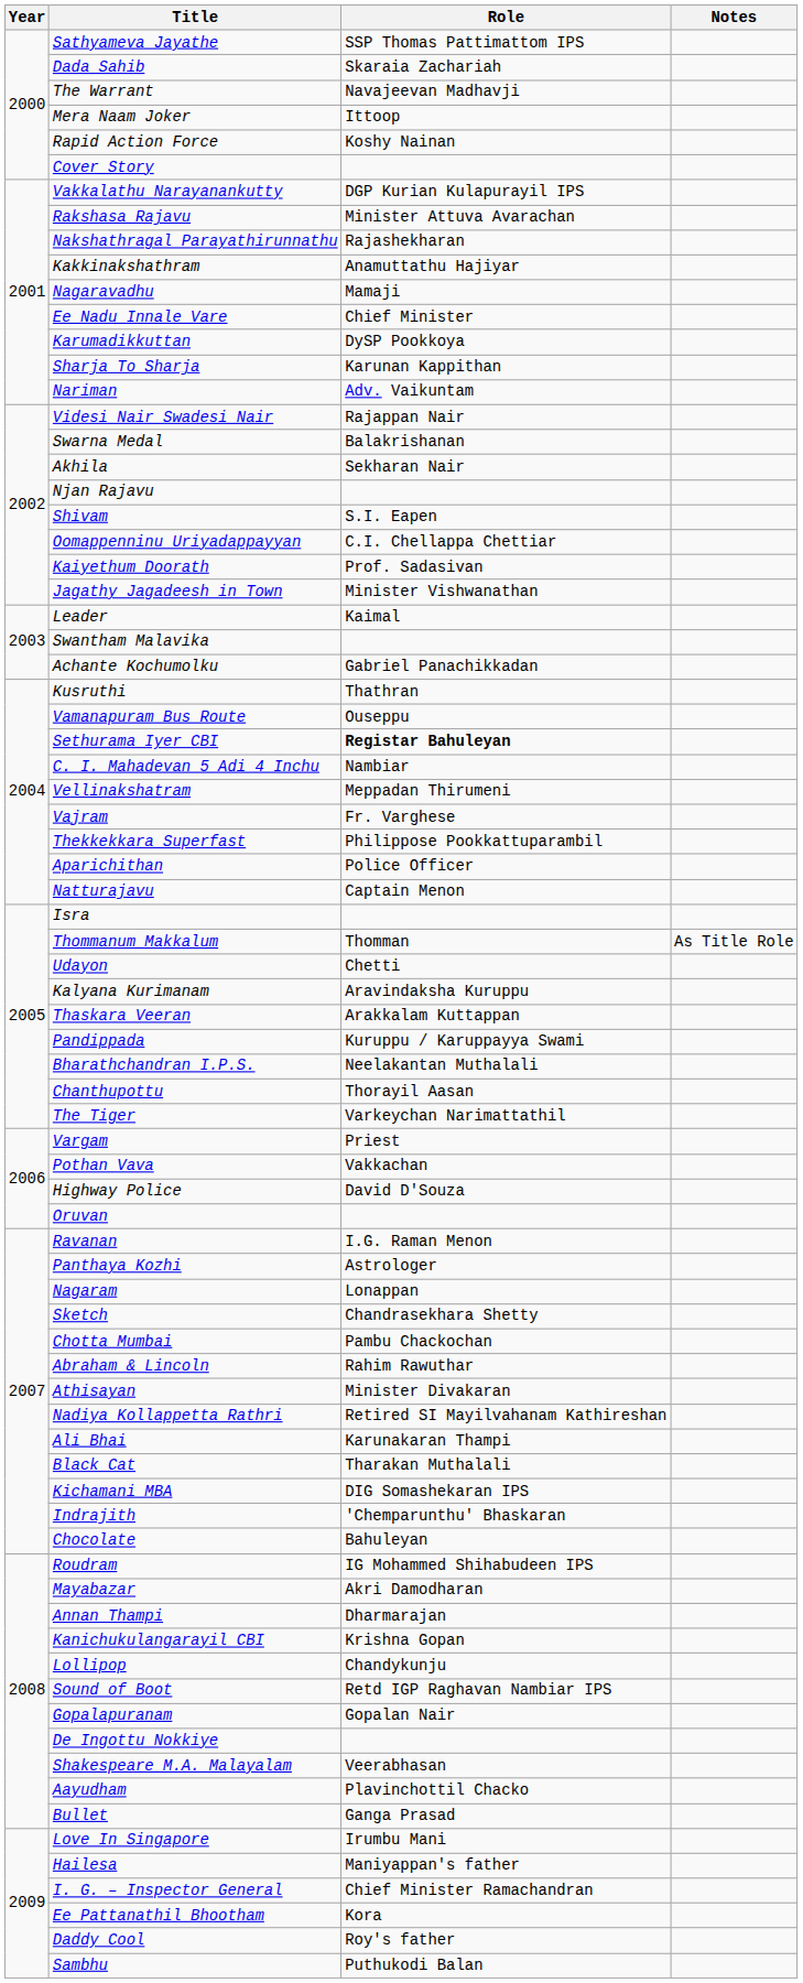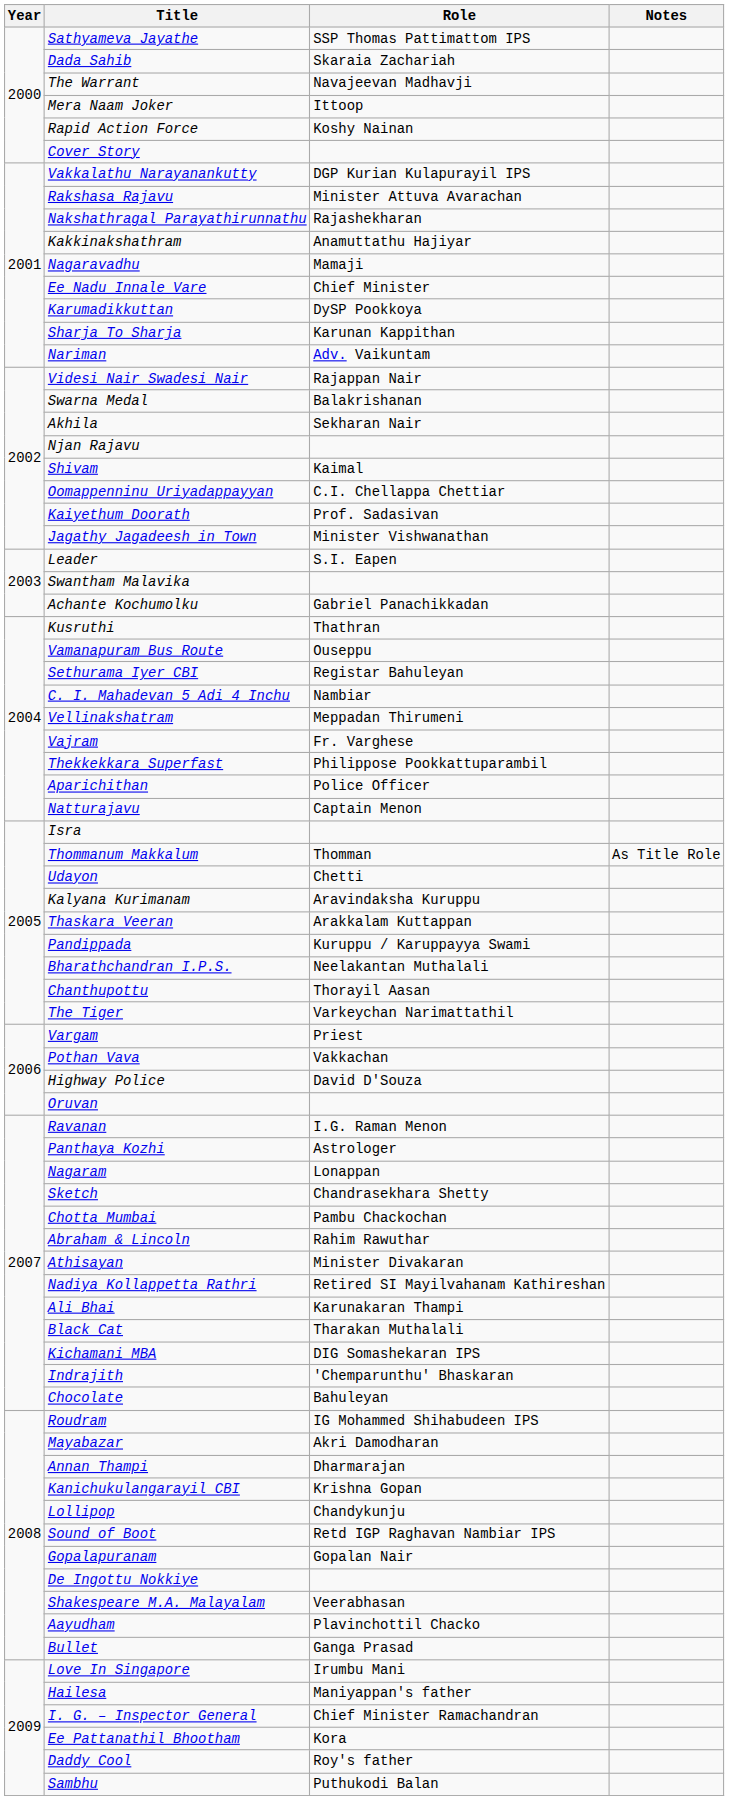Shivam | Role: S.I. Eapen -> Kaimal
Leader | Role: Kaimal -> S.I. Eapen
Sethurama Iyer CBI | Role: bold -> normal
